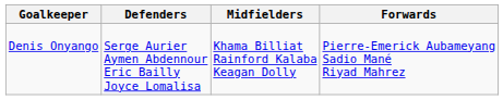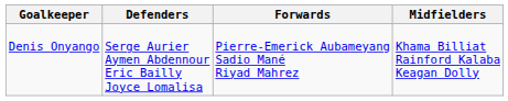columns swapped: Midfielders <-> Forwards
